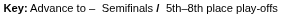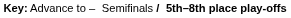Key: Advance to – | column 3: normal -> bold
